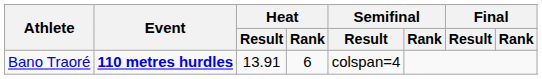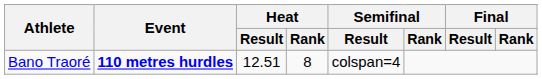Bano Traoré | Heat / Result: 13.91 -> 12.51
Bano Traoré | Heat / Rank: 6 -> 8
